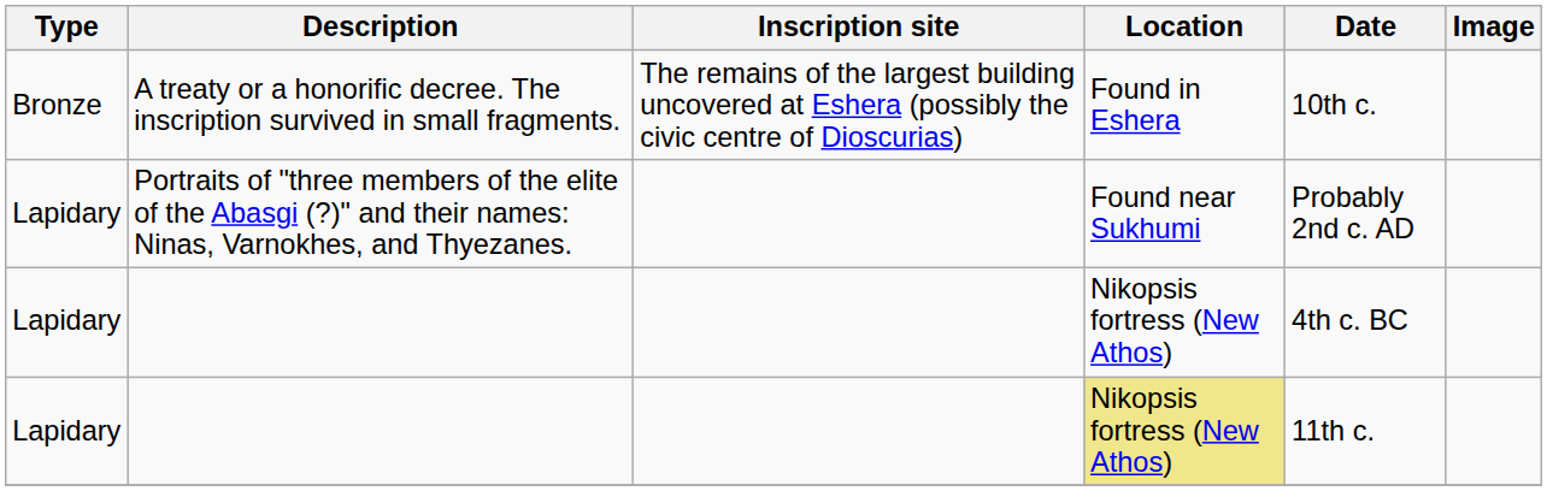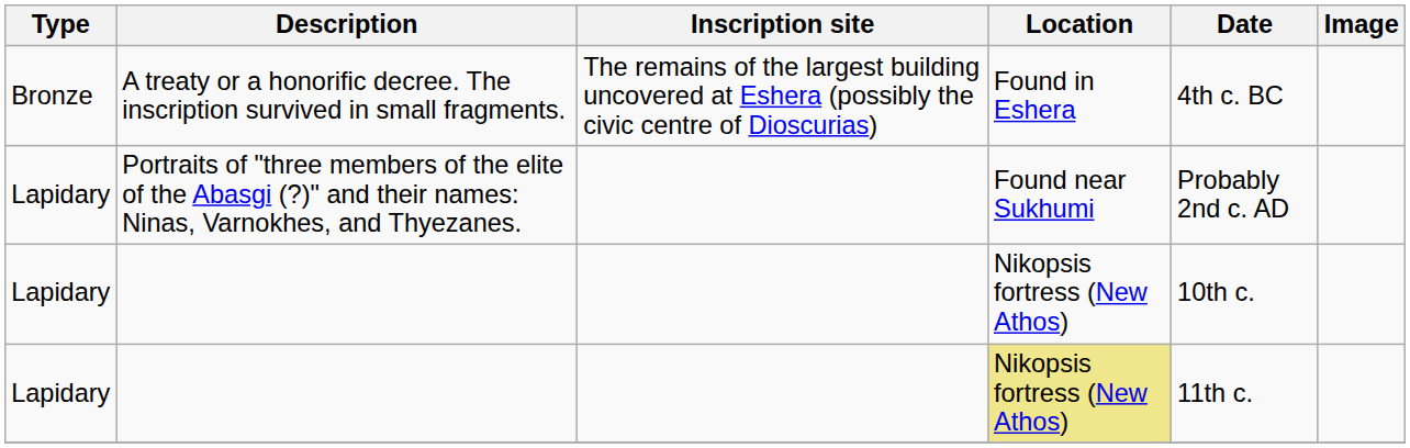row 2 | Date: 10th c. -> 4th c. BC
row 4 | Date: 4th c. BC -> 10th c.
